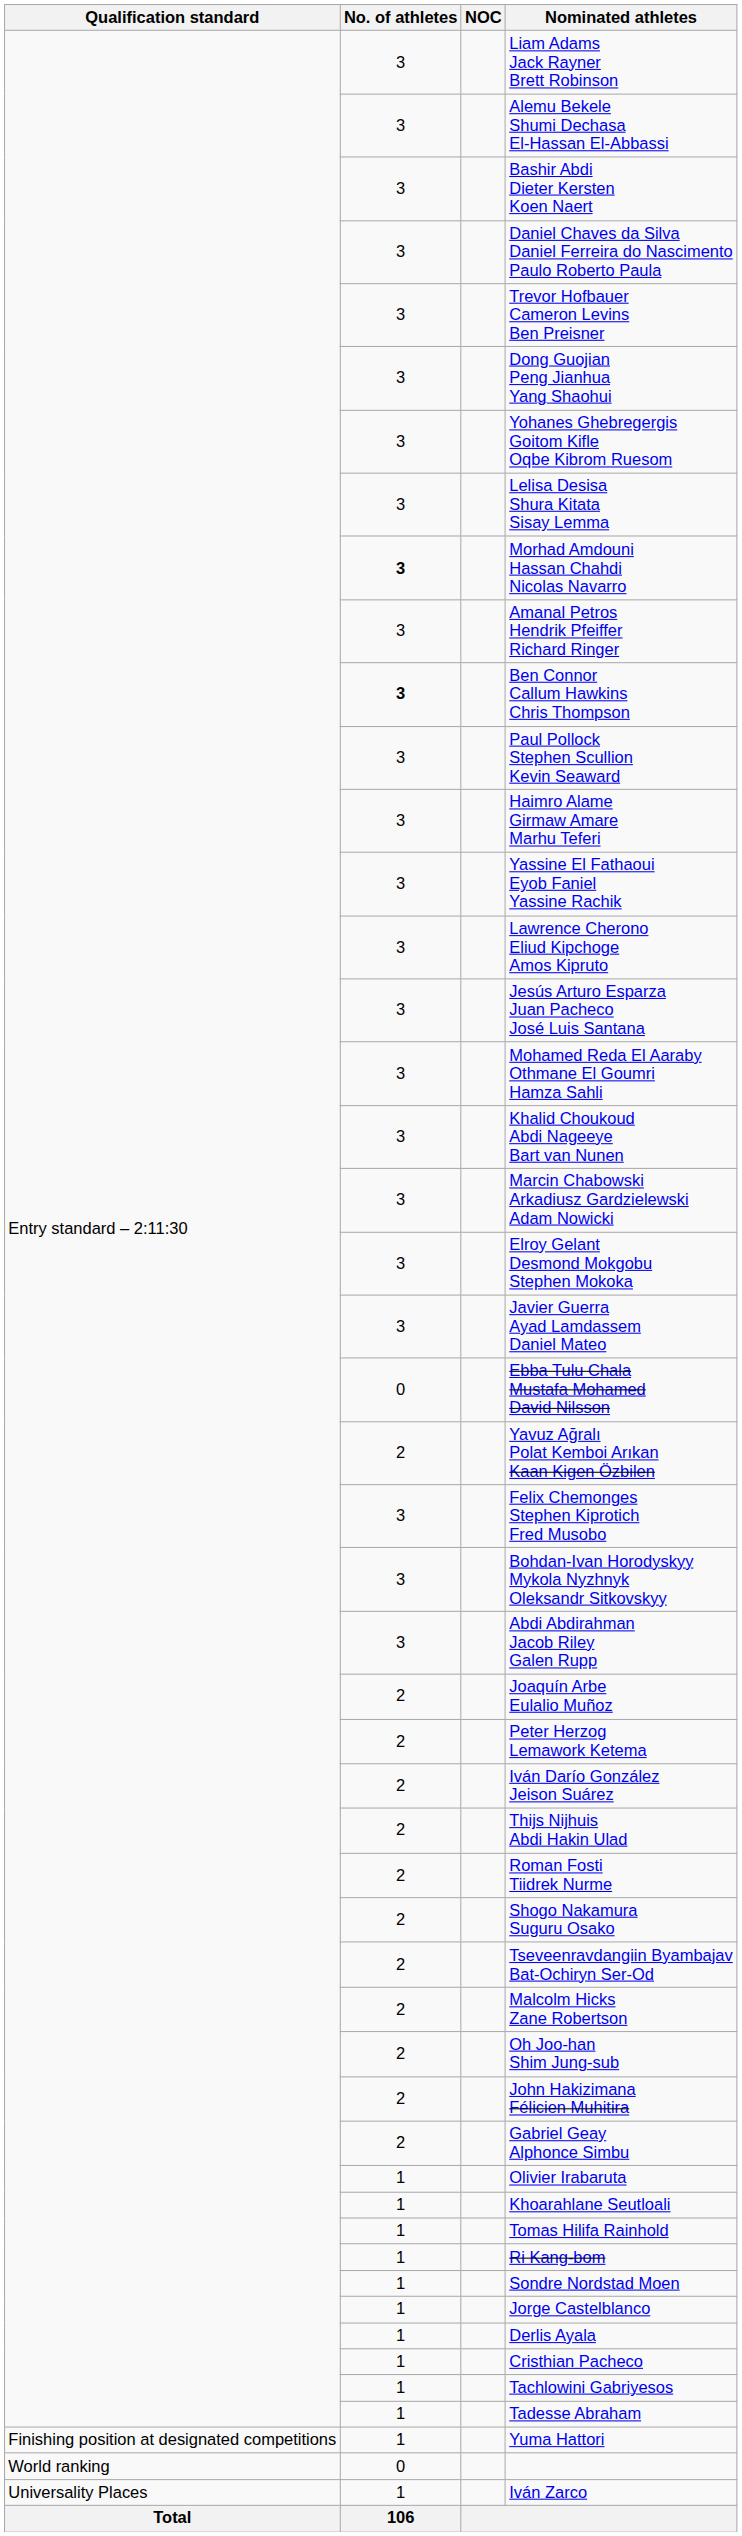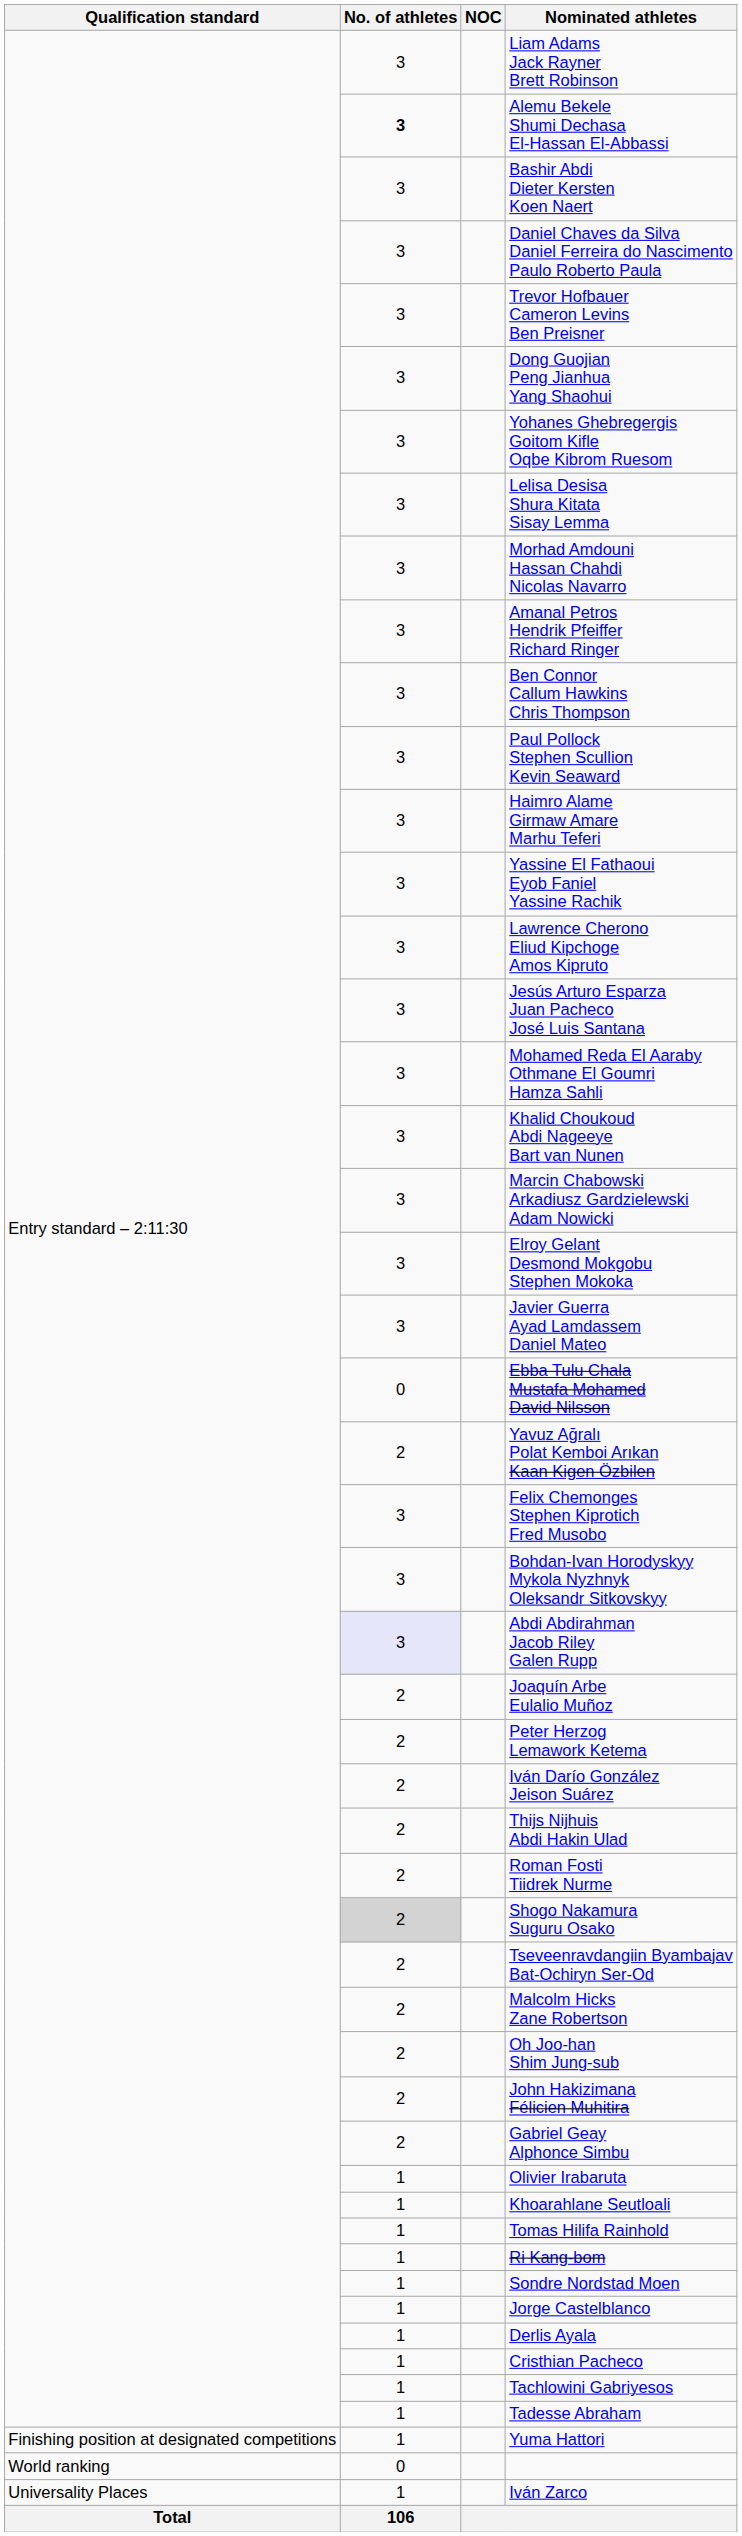Alemu Bekele Shumi Dechasa El-Hassan El-Abbassi | No. of athletes: normal -> bold
Morhad Amdouni Hassan Chahdi Nicolas Navarro | No. of athletes: bold -> normal
Ben Connor Callum Hawkins Chris Thompson | No. of athletes: bold -> normal
Abdi Abdirahman Jacob Riley Galen Rupp | No. of athletes: no background -> lavender background
Shogo Nakamura Suguru Osako | No. of athletes: no background -> lightgrey background
